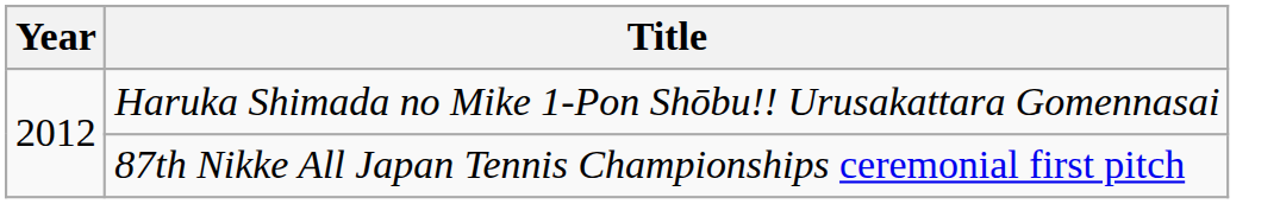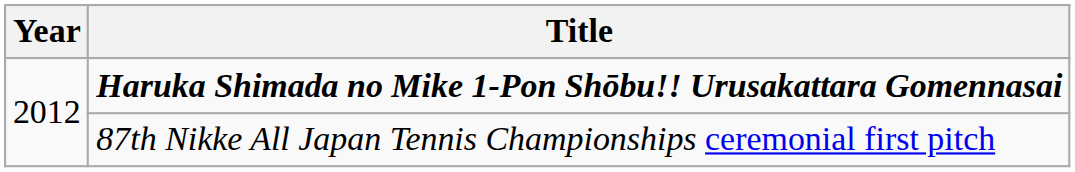Haruka Shimada no Mike 1-Pon Shōbu!! Urusakattara Gomennasai | Title: normal -> bold
